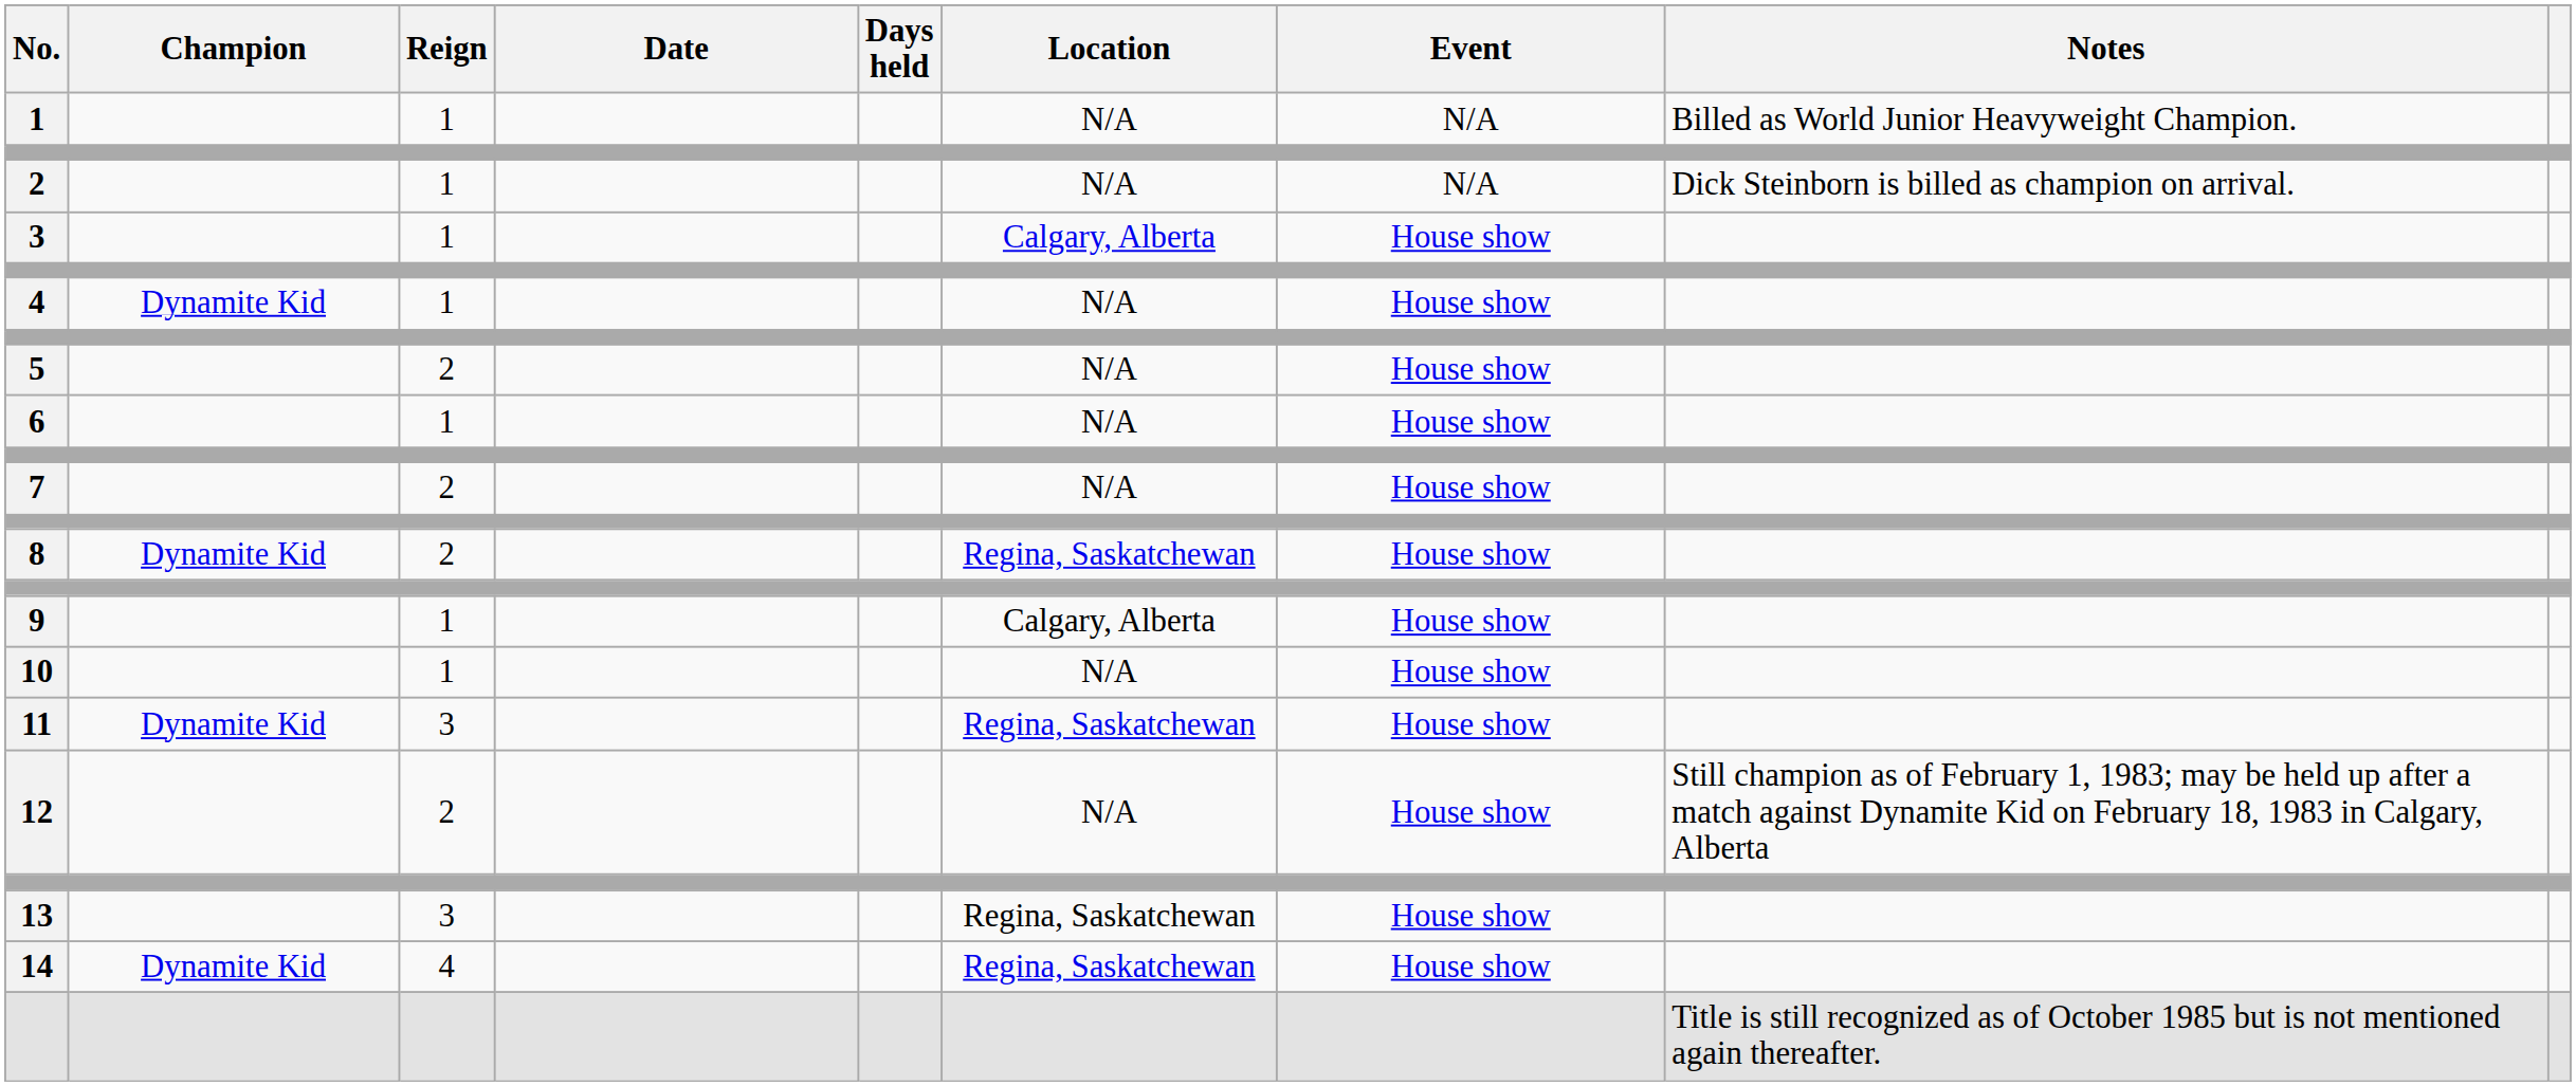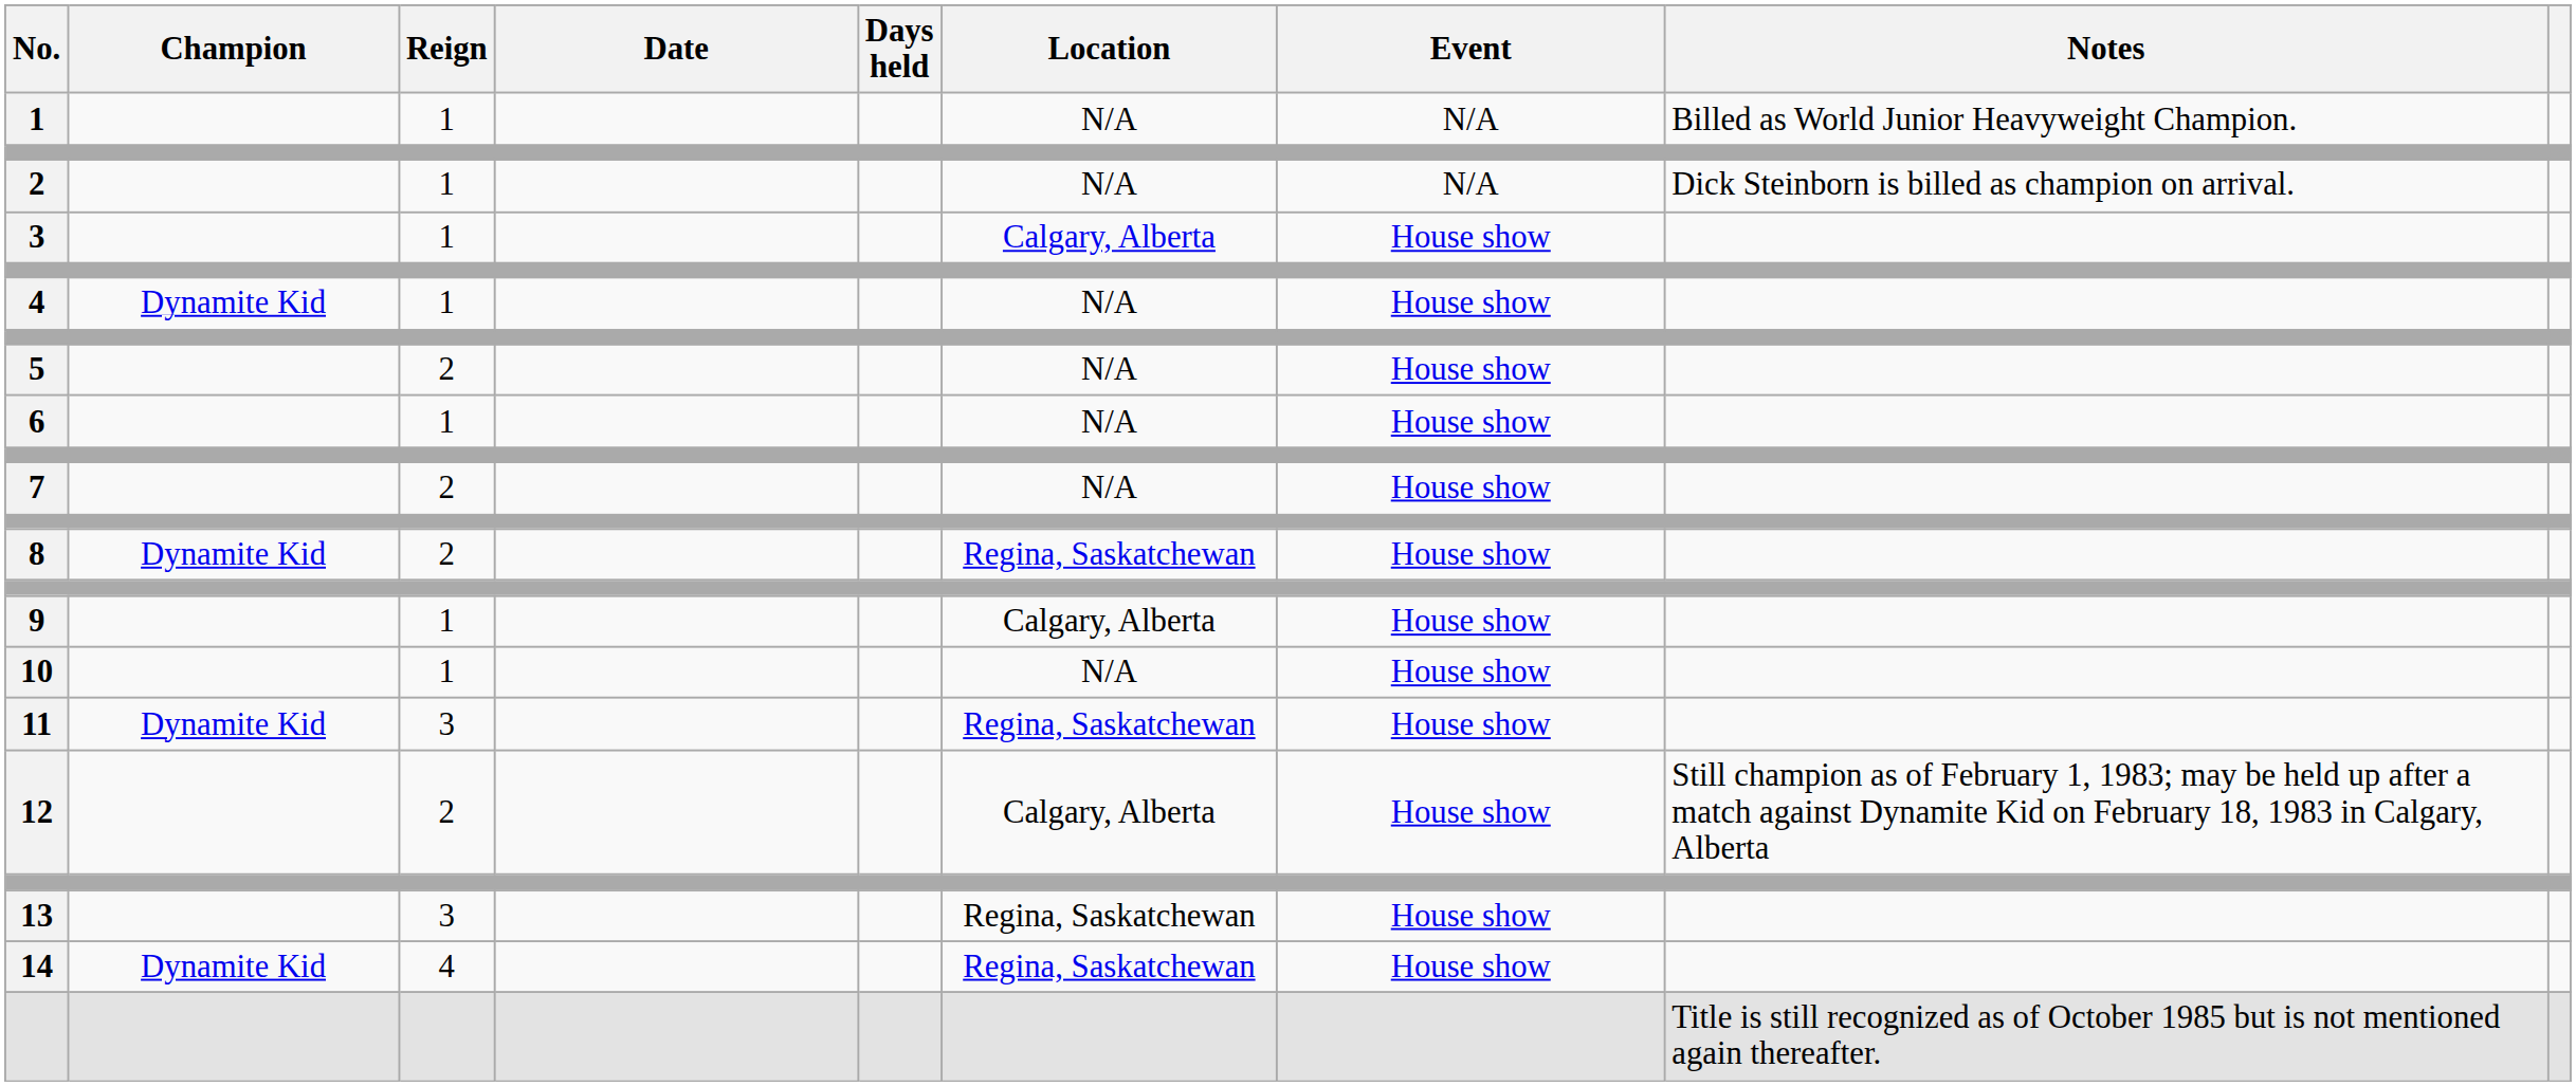12 | Location: N/A -> Calgary, Alberta
